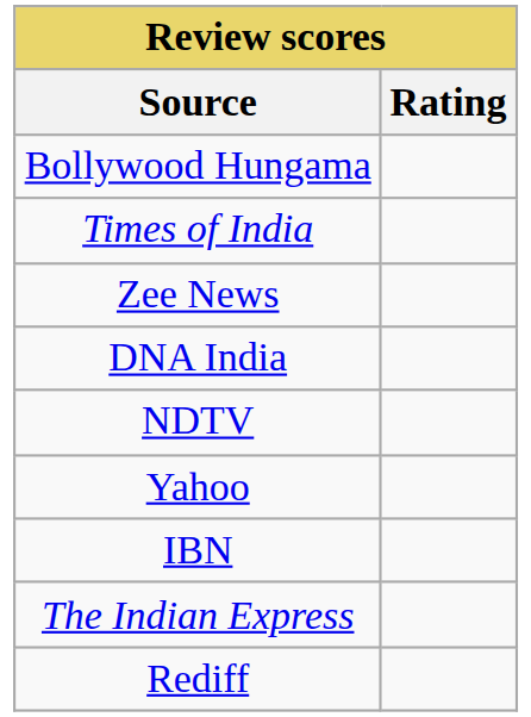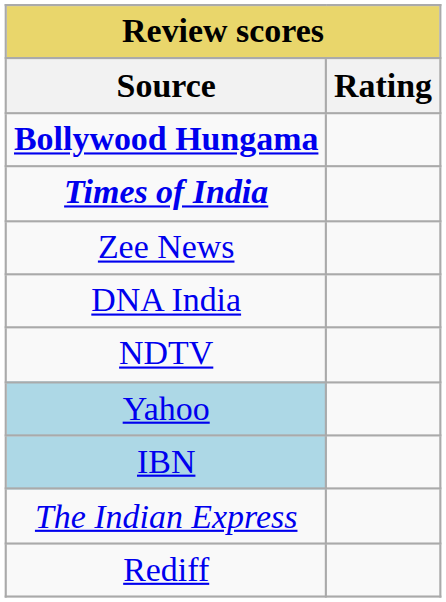Bollywood Hungama | Source: normal -> bold
Times of India | Source: normal -> bold
Yahoo | Source: no background -> lightblue background
IBN | Source: no background -> lightblue background
